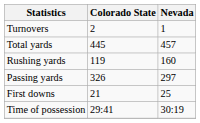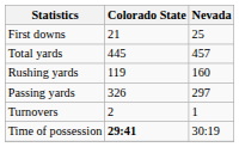rows swapped: First downs <-> Turnovers
Time of possession | Colorado State: normal -> bold
